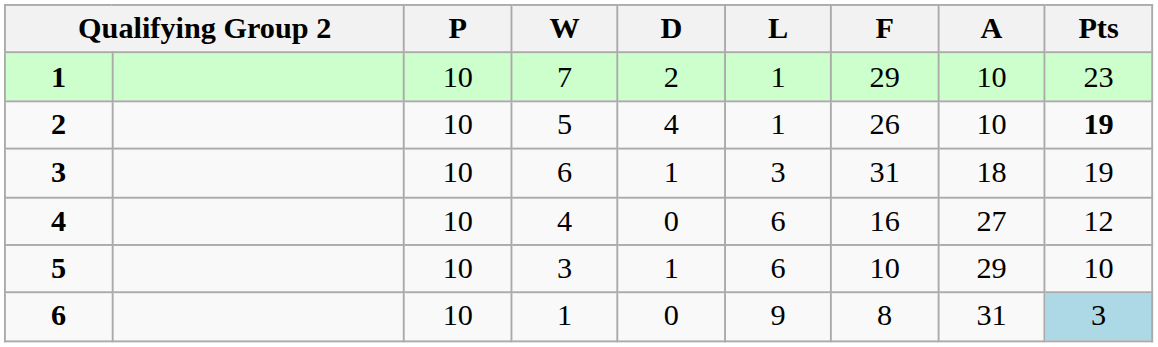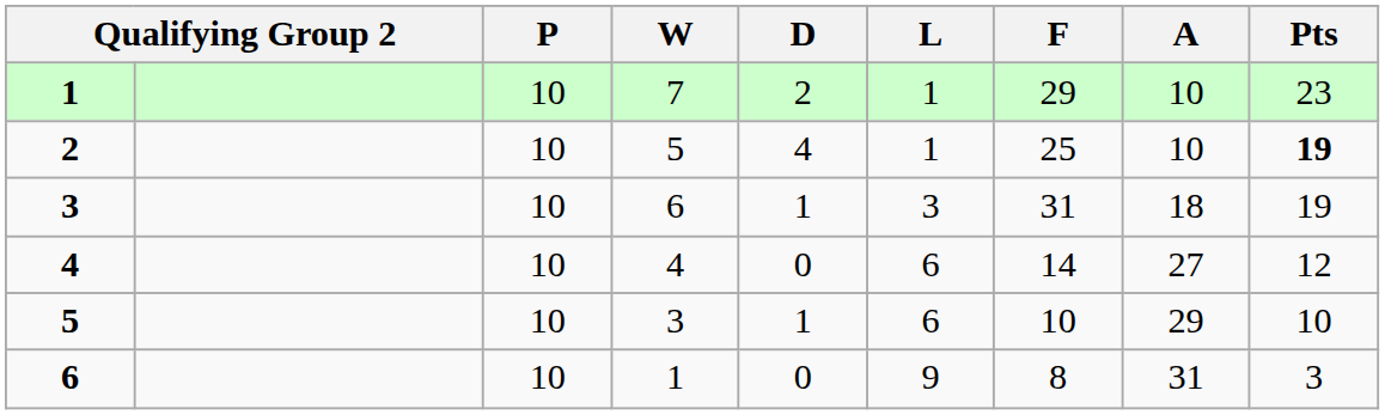row 3 | F: 26 -> 25
row 5 | F: 16 -> 14
row 7 | Pts: lightblue background -> no background
